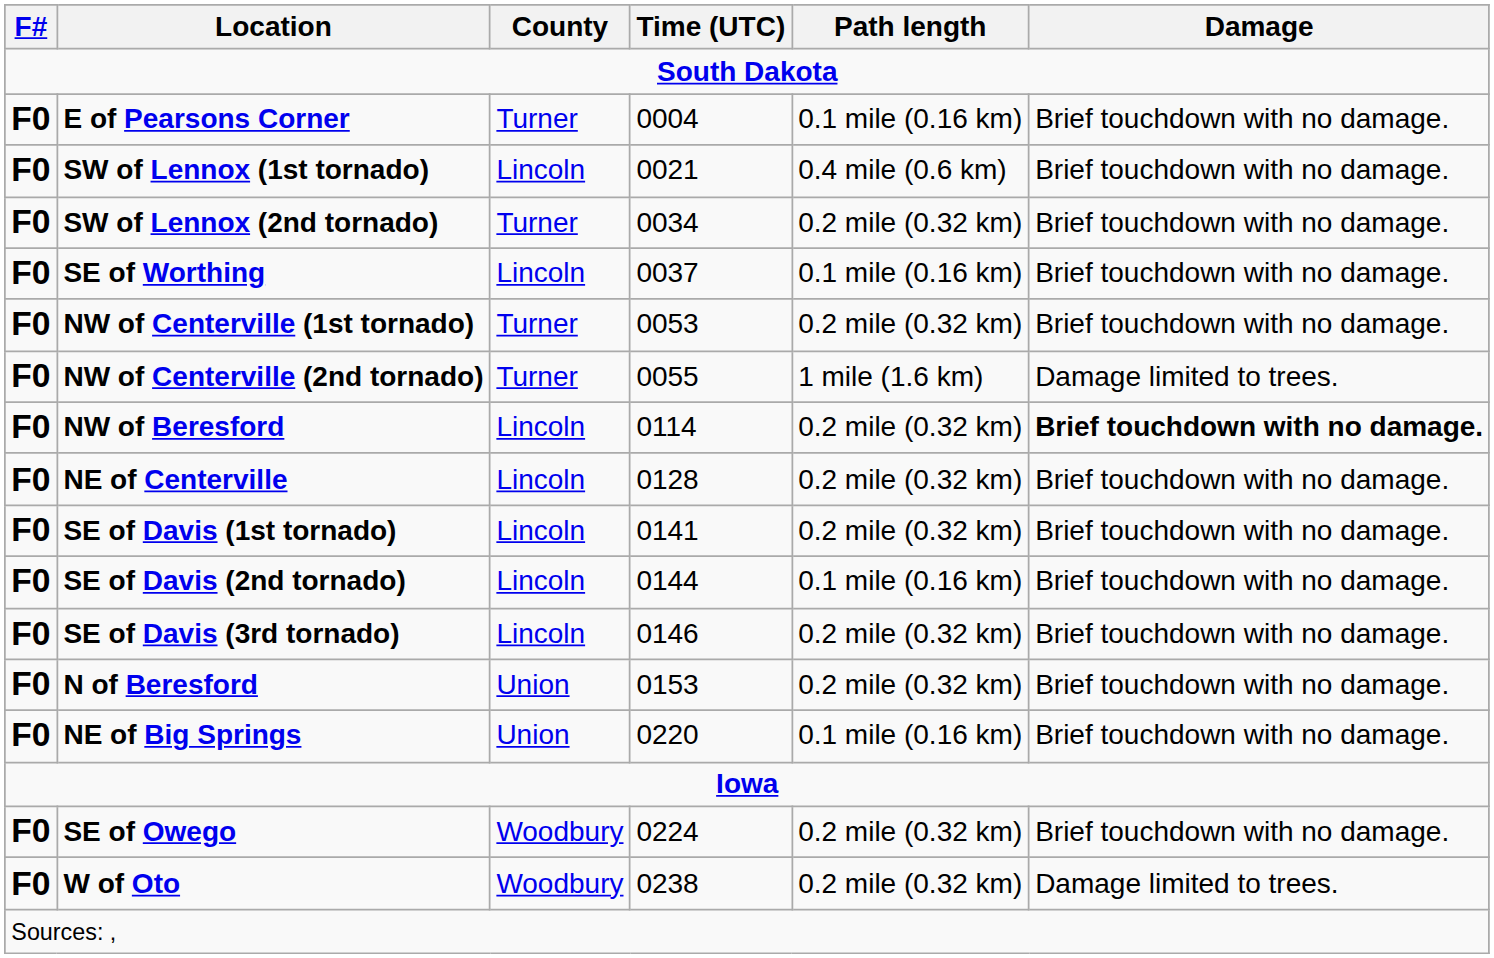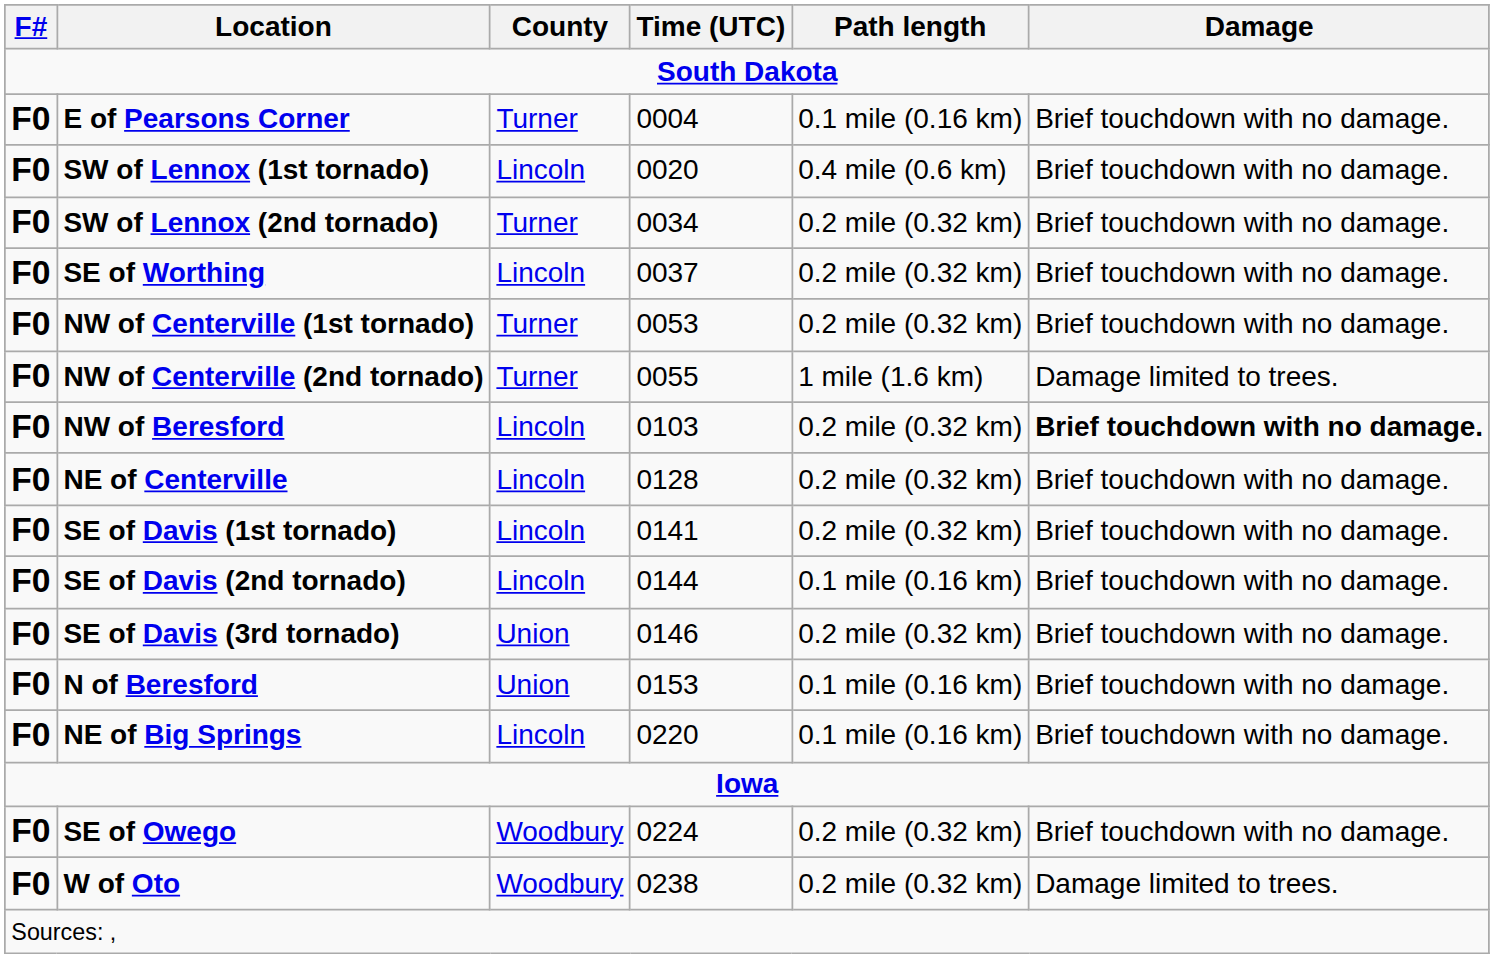SW of Lennox (1st tornado) | Time (UTC): 0021 -> 0020
SE of Worthing | Path length: 0.1 mile (0.16 km) -> 0.2 mile (0.32 km)
NW of Beresford | Time (UTC): 0114 -> 0103
SE of Davis (3rd tornado) | County: Lincoln -> Union
N of Beresford | Path length: 0.2 mile (0.32 km) -> 0.1 mile (0.16 km)
NE of Big Springs | County: Union -> Lincoln
